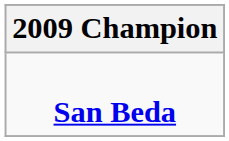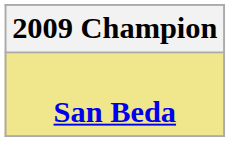row 2 | column 1: no background -> khaki background
